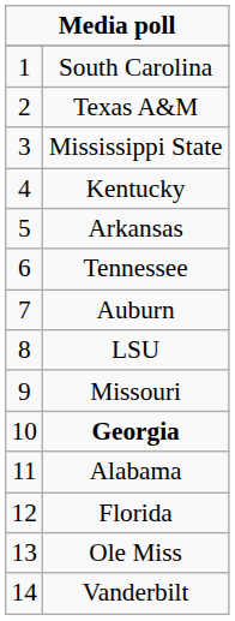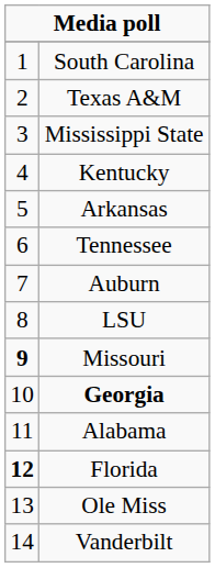Missouri | column 1: normal -> bold
Florida | column 1: normal -> bold
